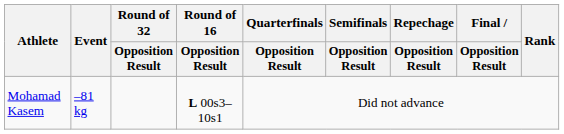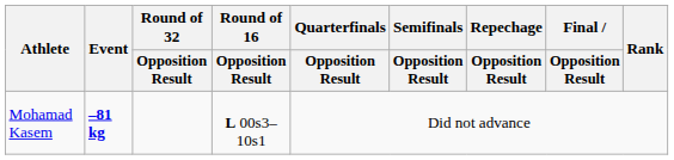Mohamad Kasem | Event: normal -> bold
